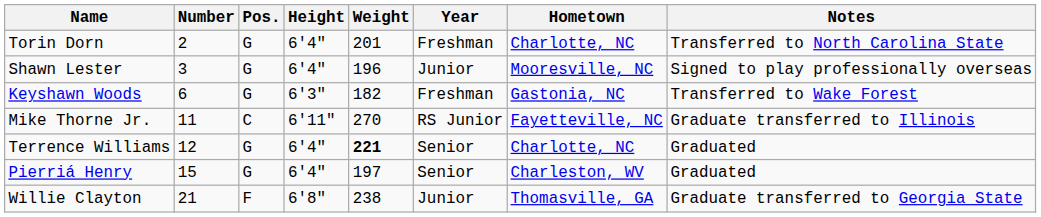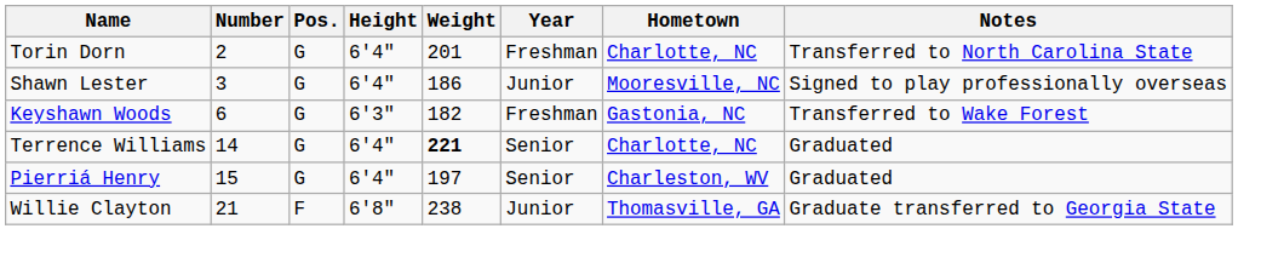Shawn Lester | Weight: 196 -> 186
- row: Mike Thorne Jr. | 11 | C | 6'11" | 270 | RS Junior | Fayetteville, NC | Graduate transferred to Illinois
Terrence Williams | Number: 12 -> 14
